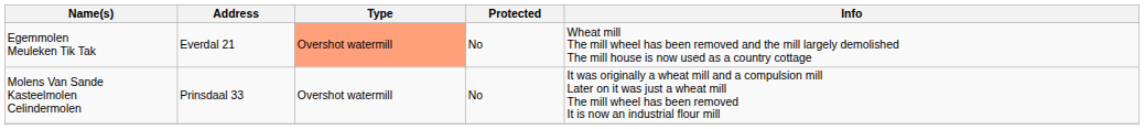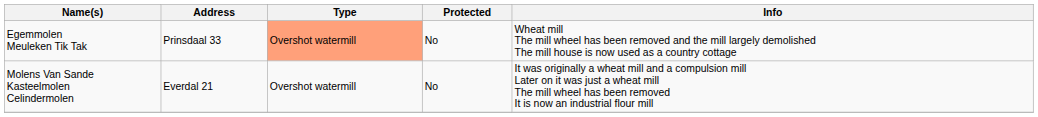Egemmolen Meuleken Tik Tak | Address: Everdal 21 -> Prinsdaal 33
Molens Van Sande Kasteelmolen Celindermolen | Address: Prinsdaal 33 -> Everdal 21
